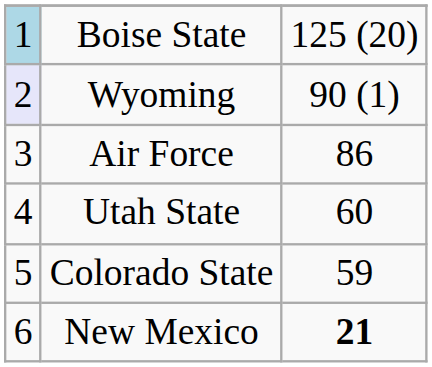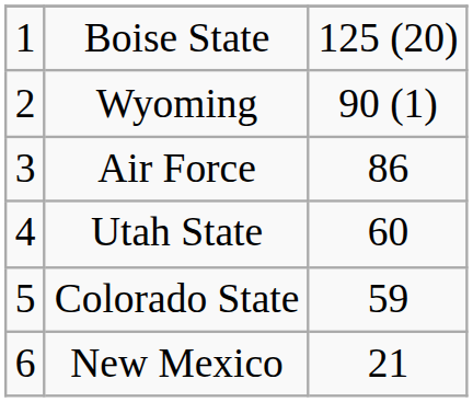Boise State | column 1: lightblue background -> no background
Wyoming | column 1: lavender background -> no background
New Mexico | column 3: bold -> normal
